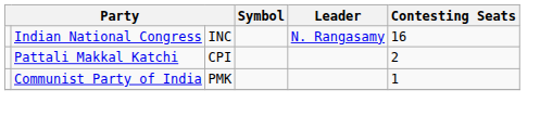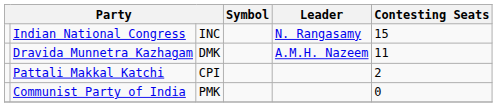Indian National Congress | Contesting Seats: 16 -> 15
+ row: Dravida Munnetra Kazhagam | DMK | A.M.H. Nazeem | 11
Communist Party of India | Contesting Seats: 1 -> 0
